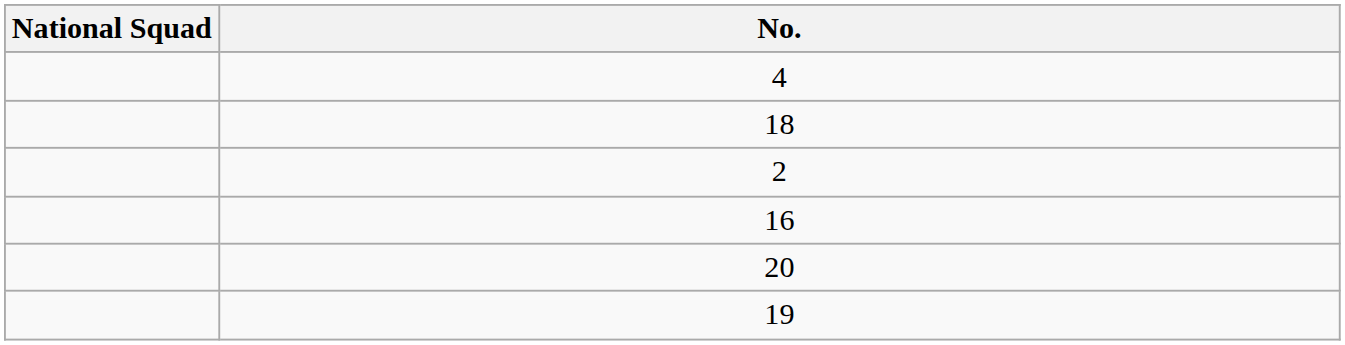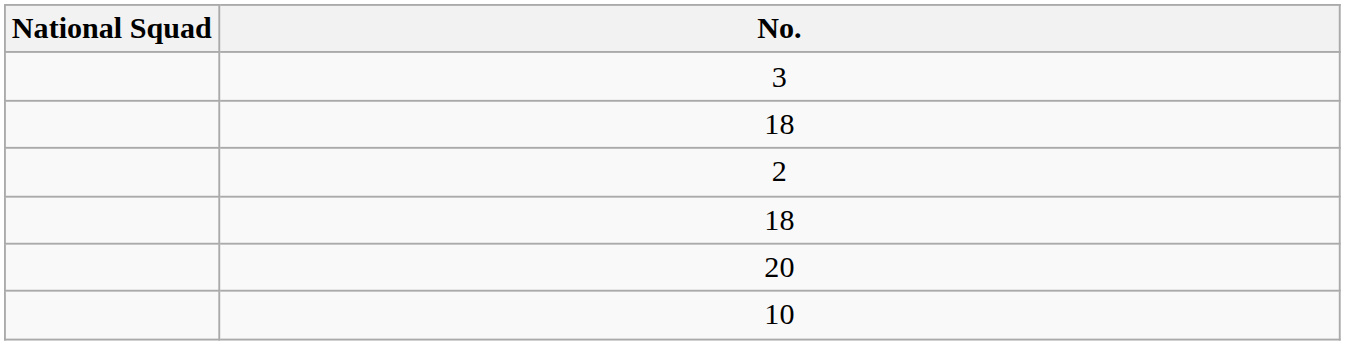row 2 | No.: 4 -> 3
row 5 | No.: 16 -> 18
row 7 | No.: 19 -> 10
